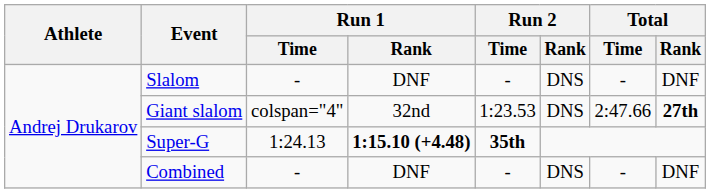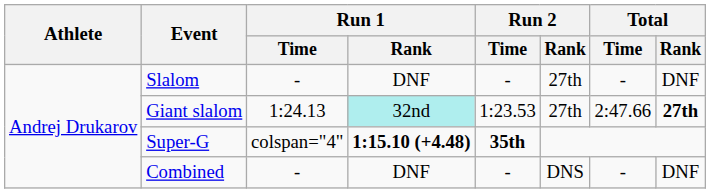Slalom | Run 2 / Rank: DNS -> 27th
Giant slalom | Run 1 / Time: colspan="4" -> 1:24.13
Giant slalom | Run 1 / Rank: no background -> paleturquoise background
Giant slalom | Run 2 / Rank: DNS -> 27th
Super-G | Run 1 / Time: 1:24.13 -> colspan="4"
